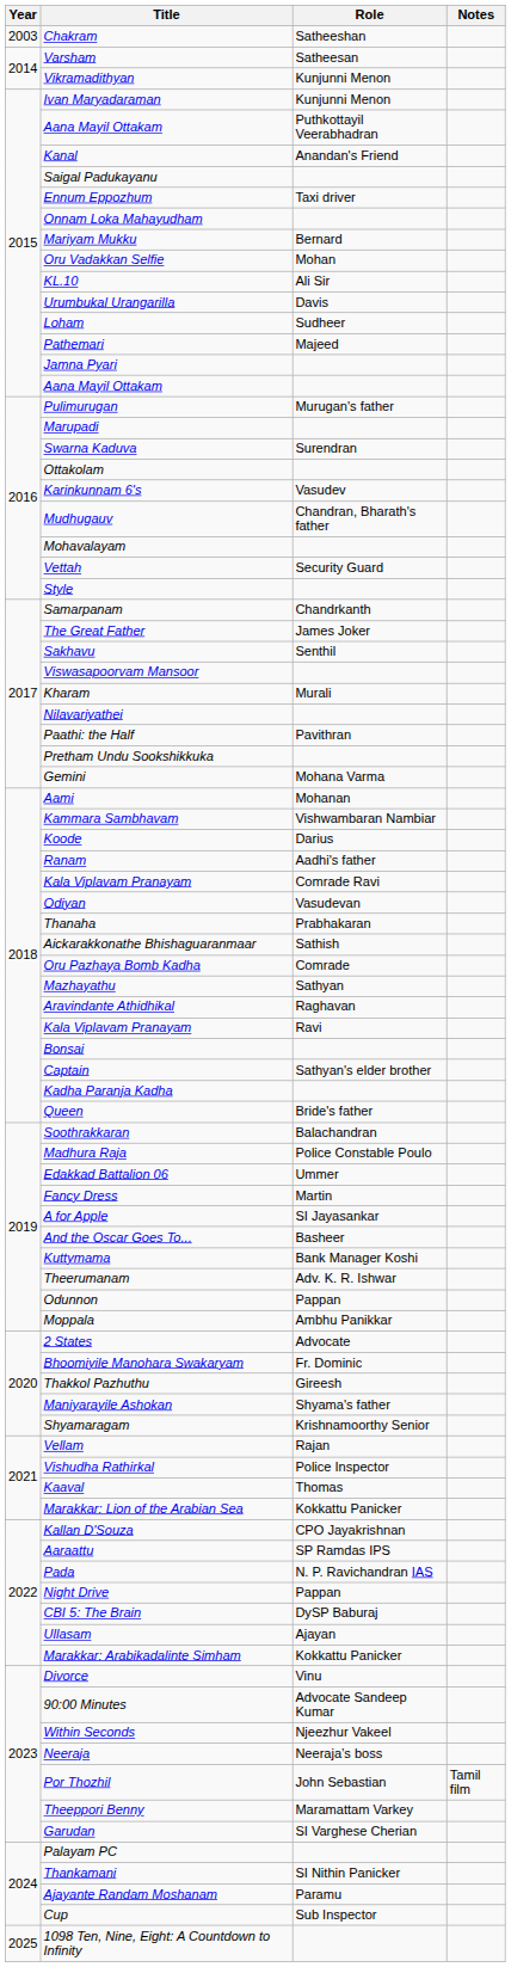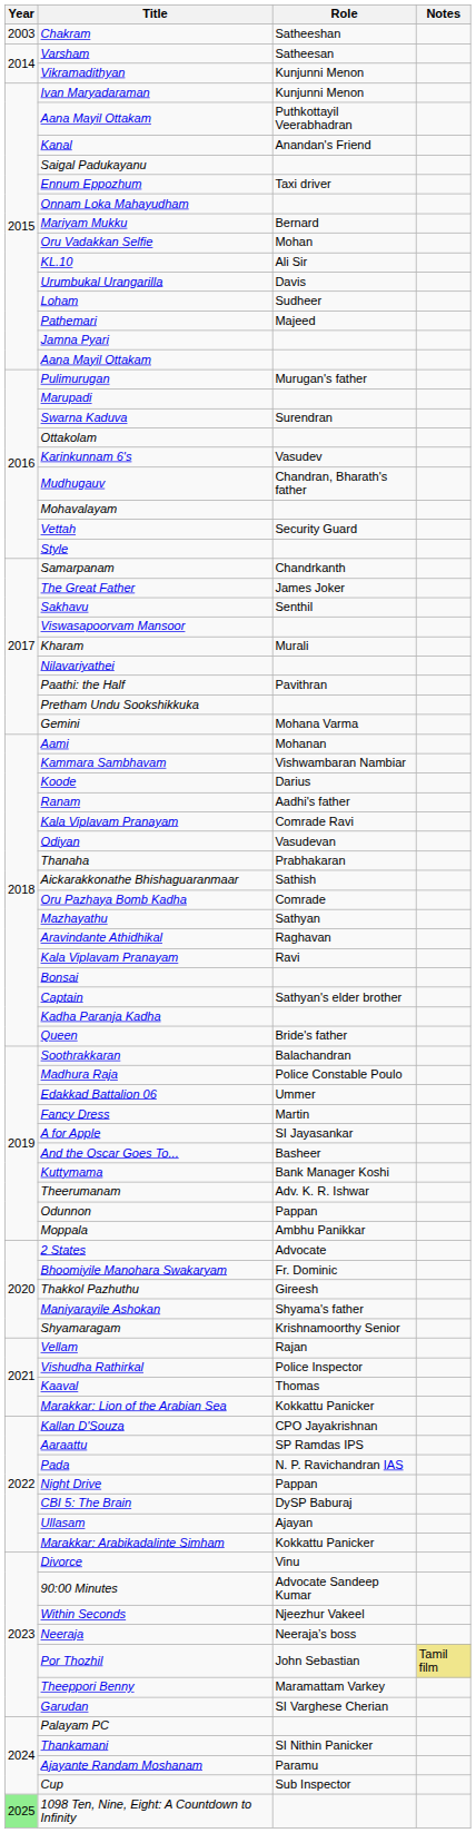Por Thozhil | Notes: no background -> khaki background
1098 Ten, Nine, Eight: A Countdown to Infinity | Year: no background -> lightgreen background
